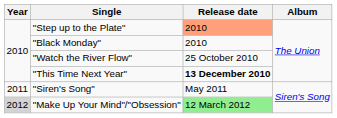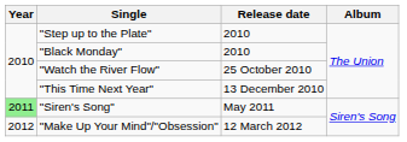"Step up to the Plate" | Release date: lightsalmon background -> no background
"This Time Next Year" | Release date: bold -> normal
"Siren's Song" | Year: no background -> lightgreen background
"Make Up Your Mind"/"Obsession" | Year: lightgrey background -> no background
"Make Up Your Mind"/"Obsession" | Release date: lightgreen background -> no background
